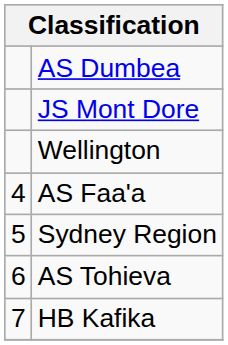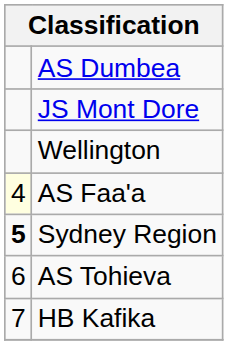AS Faa'a | column 1: no background -> lightyellow background
Sydney Region | column 1: normal -> bold
